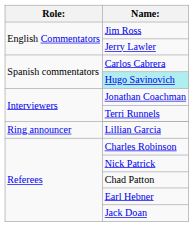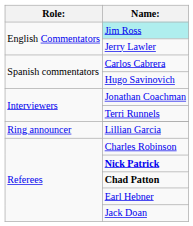Jim Ross | Name:: no background -> paleturquoise background
Hugo Savinovich | Name:: paleturquoise background -> no background
Nick Patrick | Name:: normal -> bold
Chad Patton | Name:: normal -> bold
